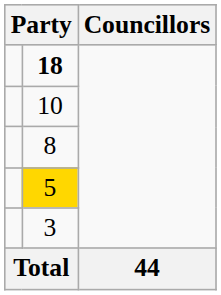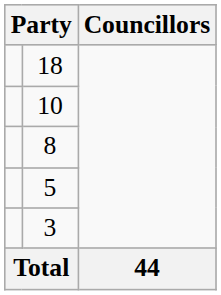18 | column 2: bold -> normal
5 | column 2: gold background -> no background
